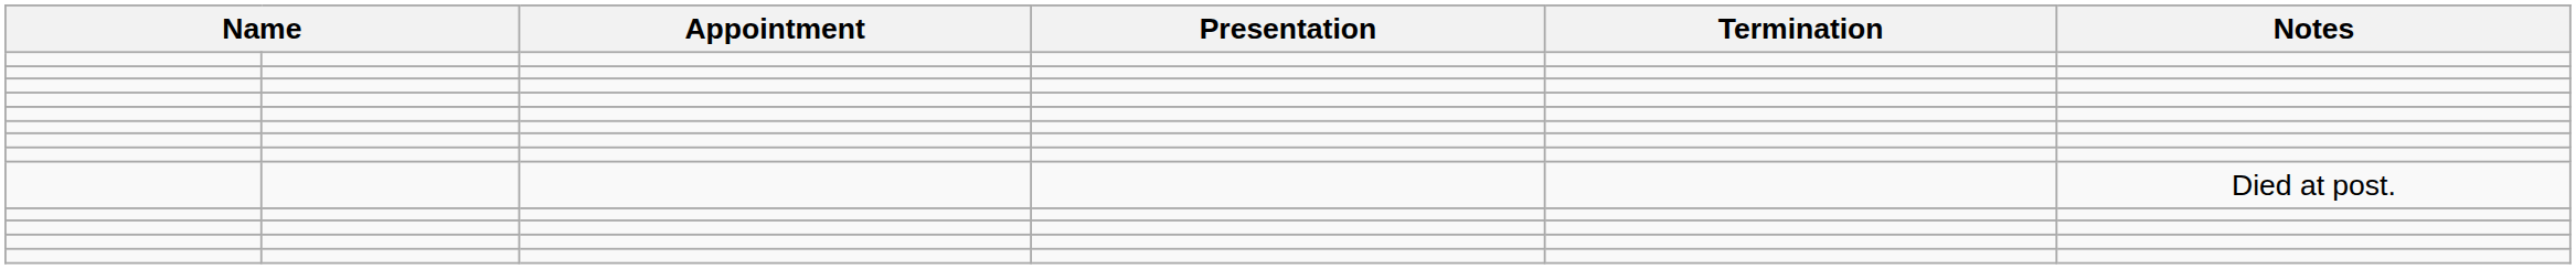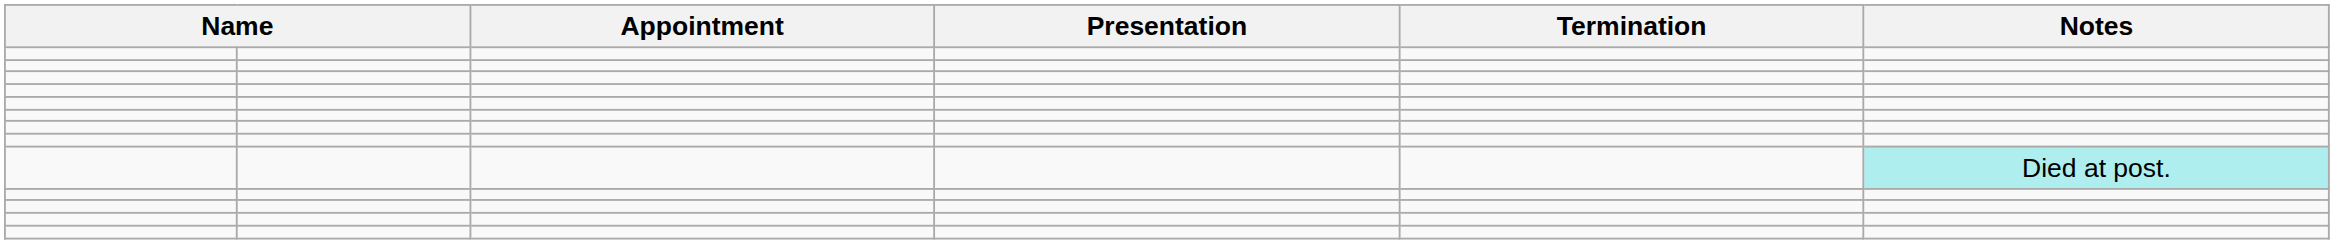row 10 | Notes: no background -> paleturquoise background
